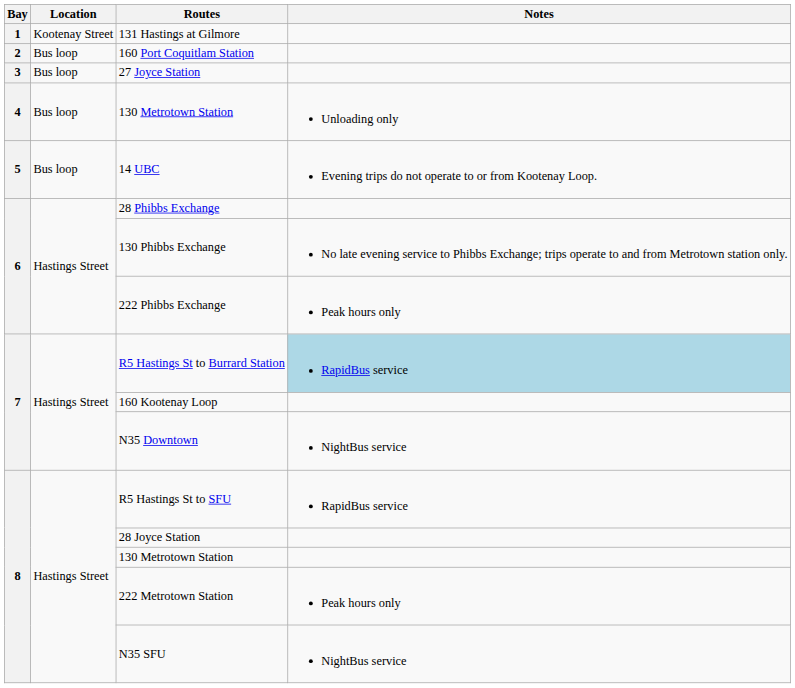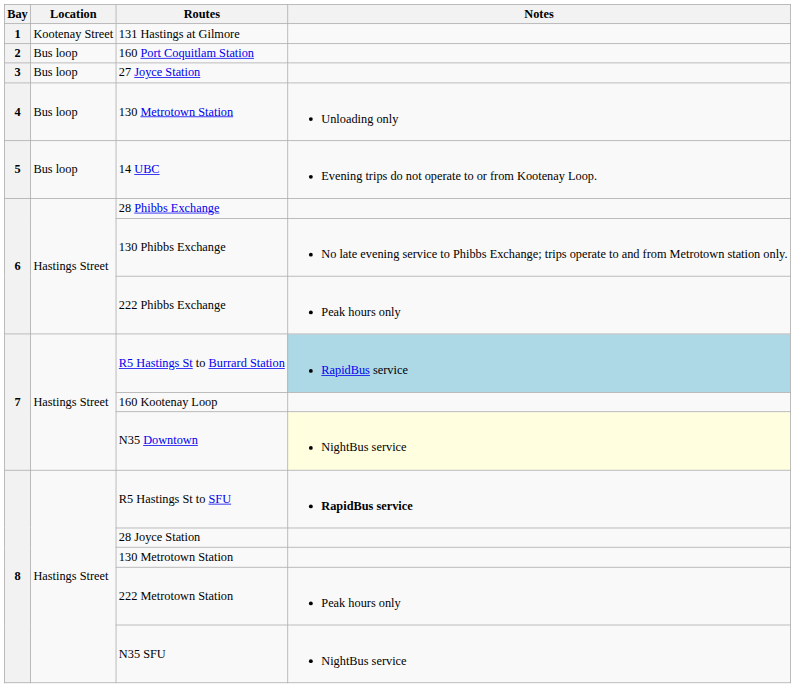N35 Downtown | Notes: no background -> lightyellow background
R5 Hastings St to SFU | Notes: normal -> bold
